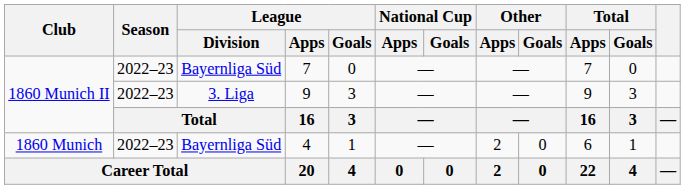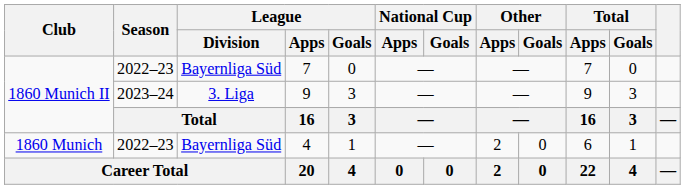row 4 | Season: 2022–23 -> 2023–24
